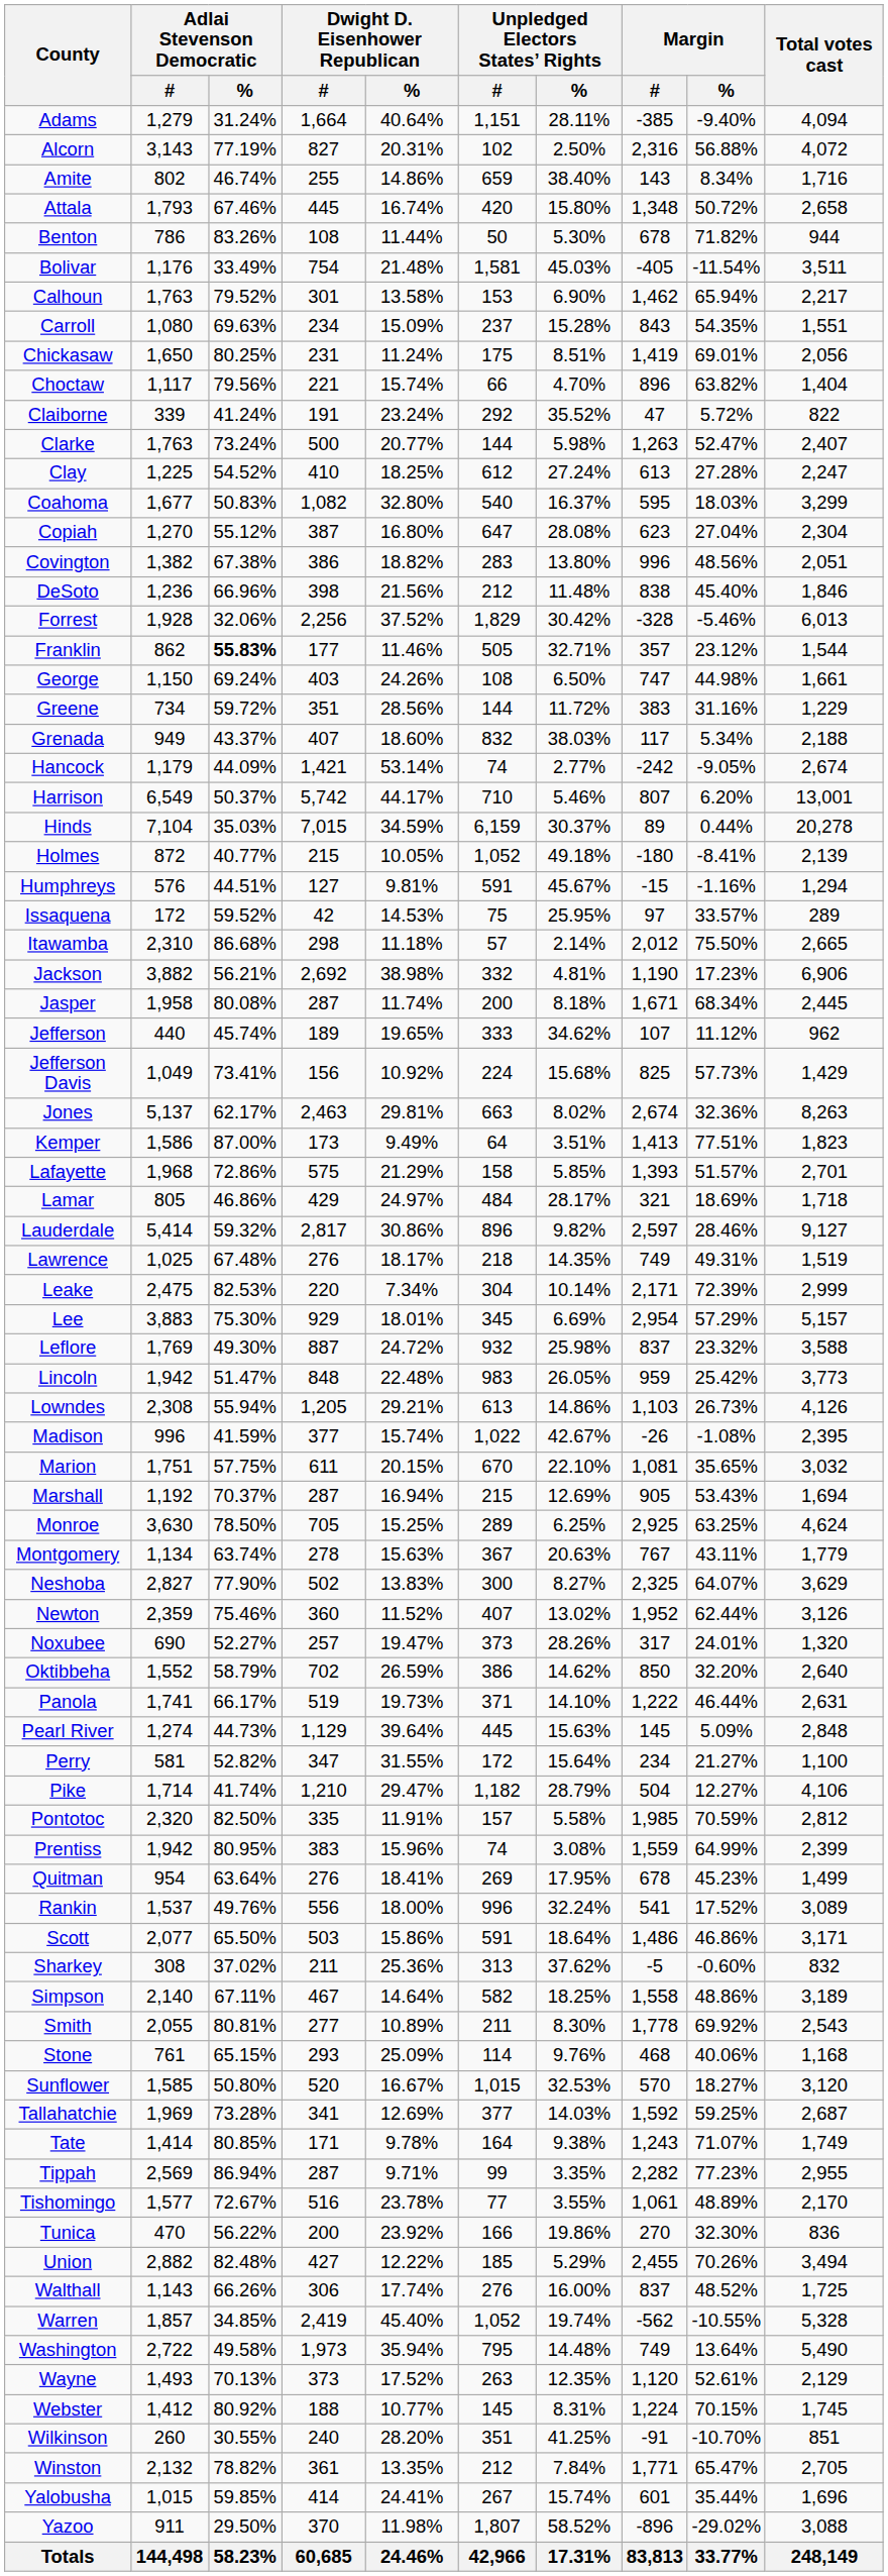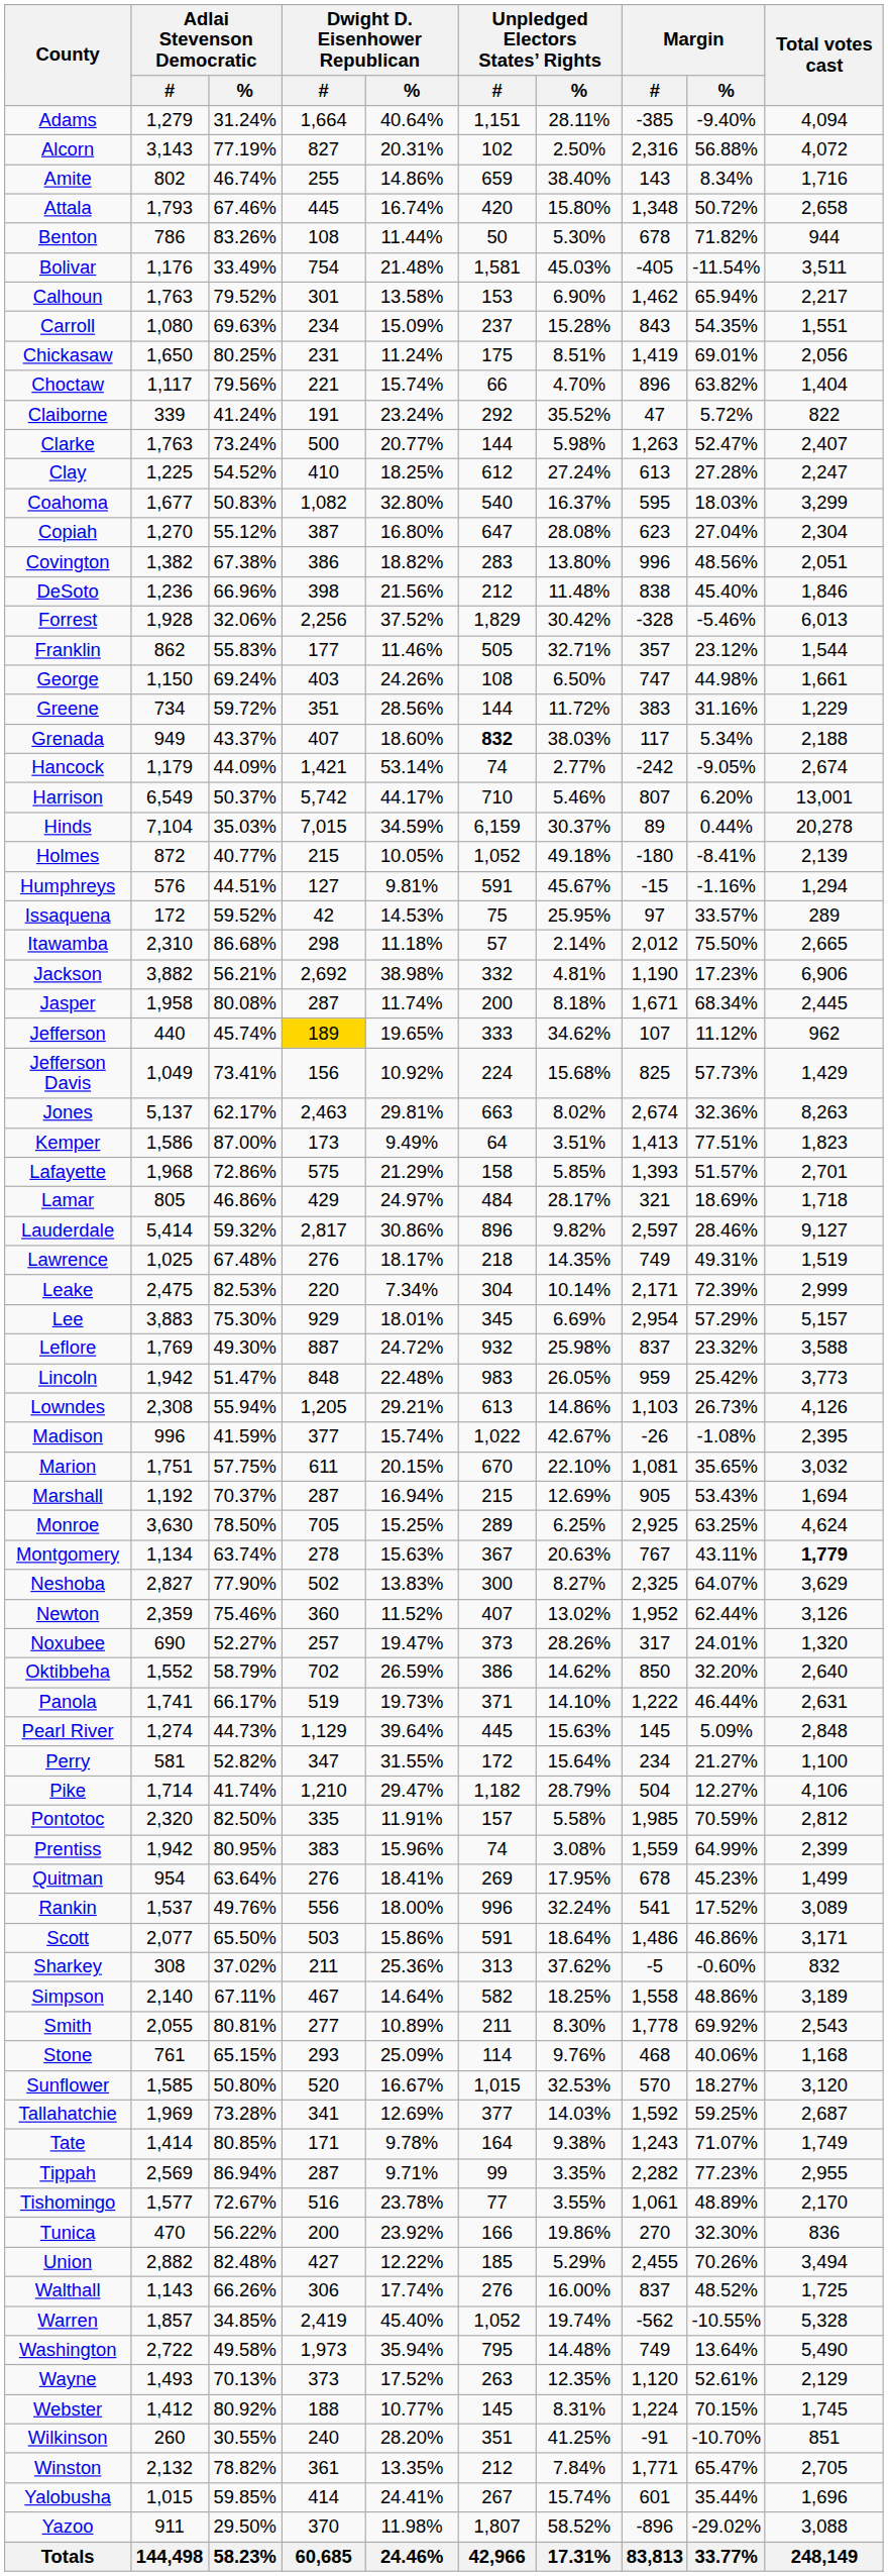Franklin | Adlai Stevenson Democratic / %: bold -> normal
Grenada | Unpledged Electors States’ Rights / #: normal -> bold
Jefferson | Dwight D. Eisenhower Republican / #: no background -> gold background
Montgomery | Total votes cast: normal -> bold
